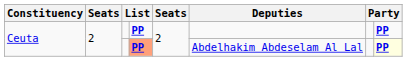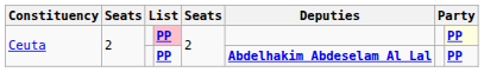row 2 | column 4: no background -> pink background
row 2 | column 8: no background -> lightyellow background
row 3 | column 4: lightsalmon background -> no background
row 3 | Deputies: normal -> bold
row 3 | column 8: lightyellow background -> no background
